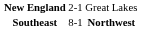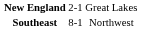Southeast | column 3: bold -> normal
